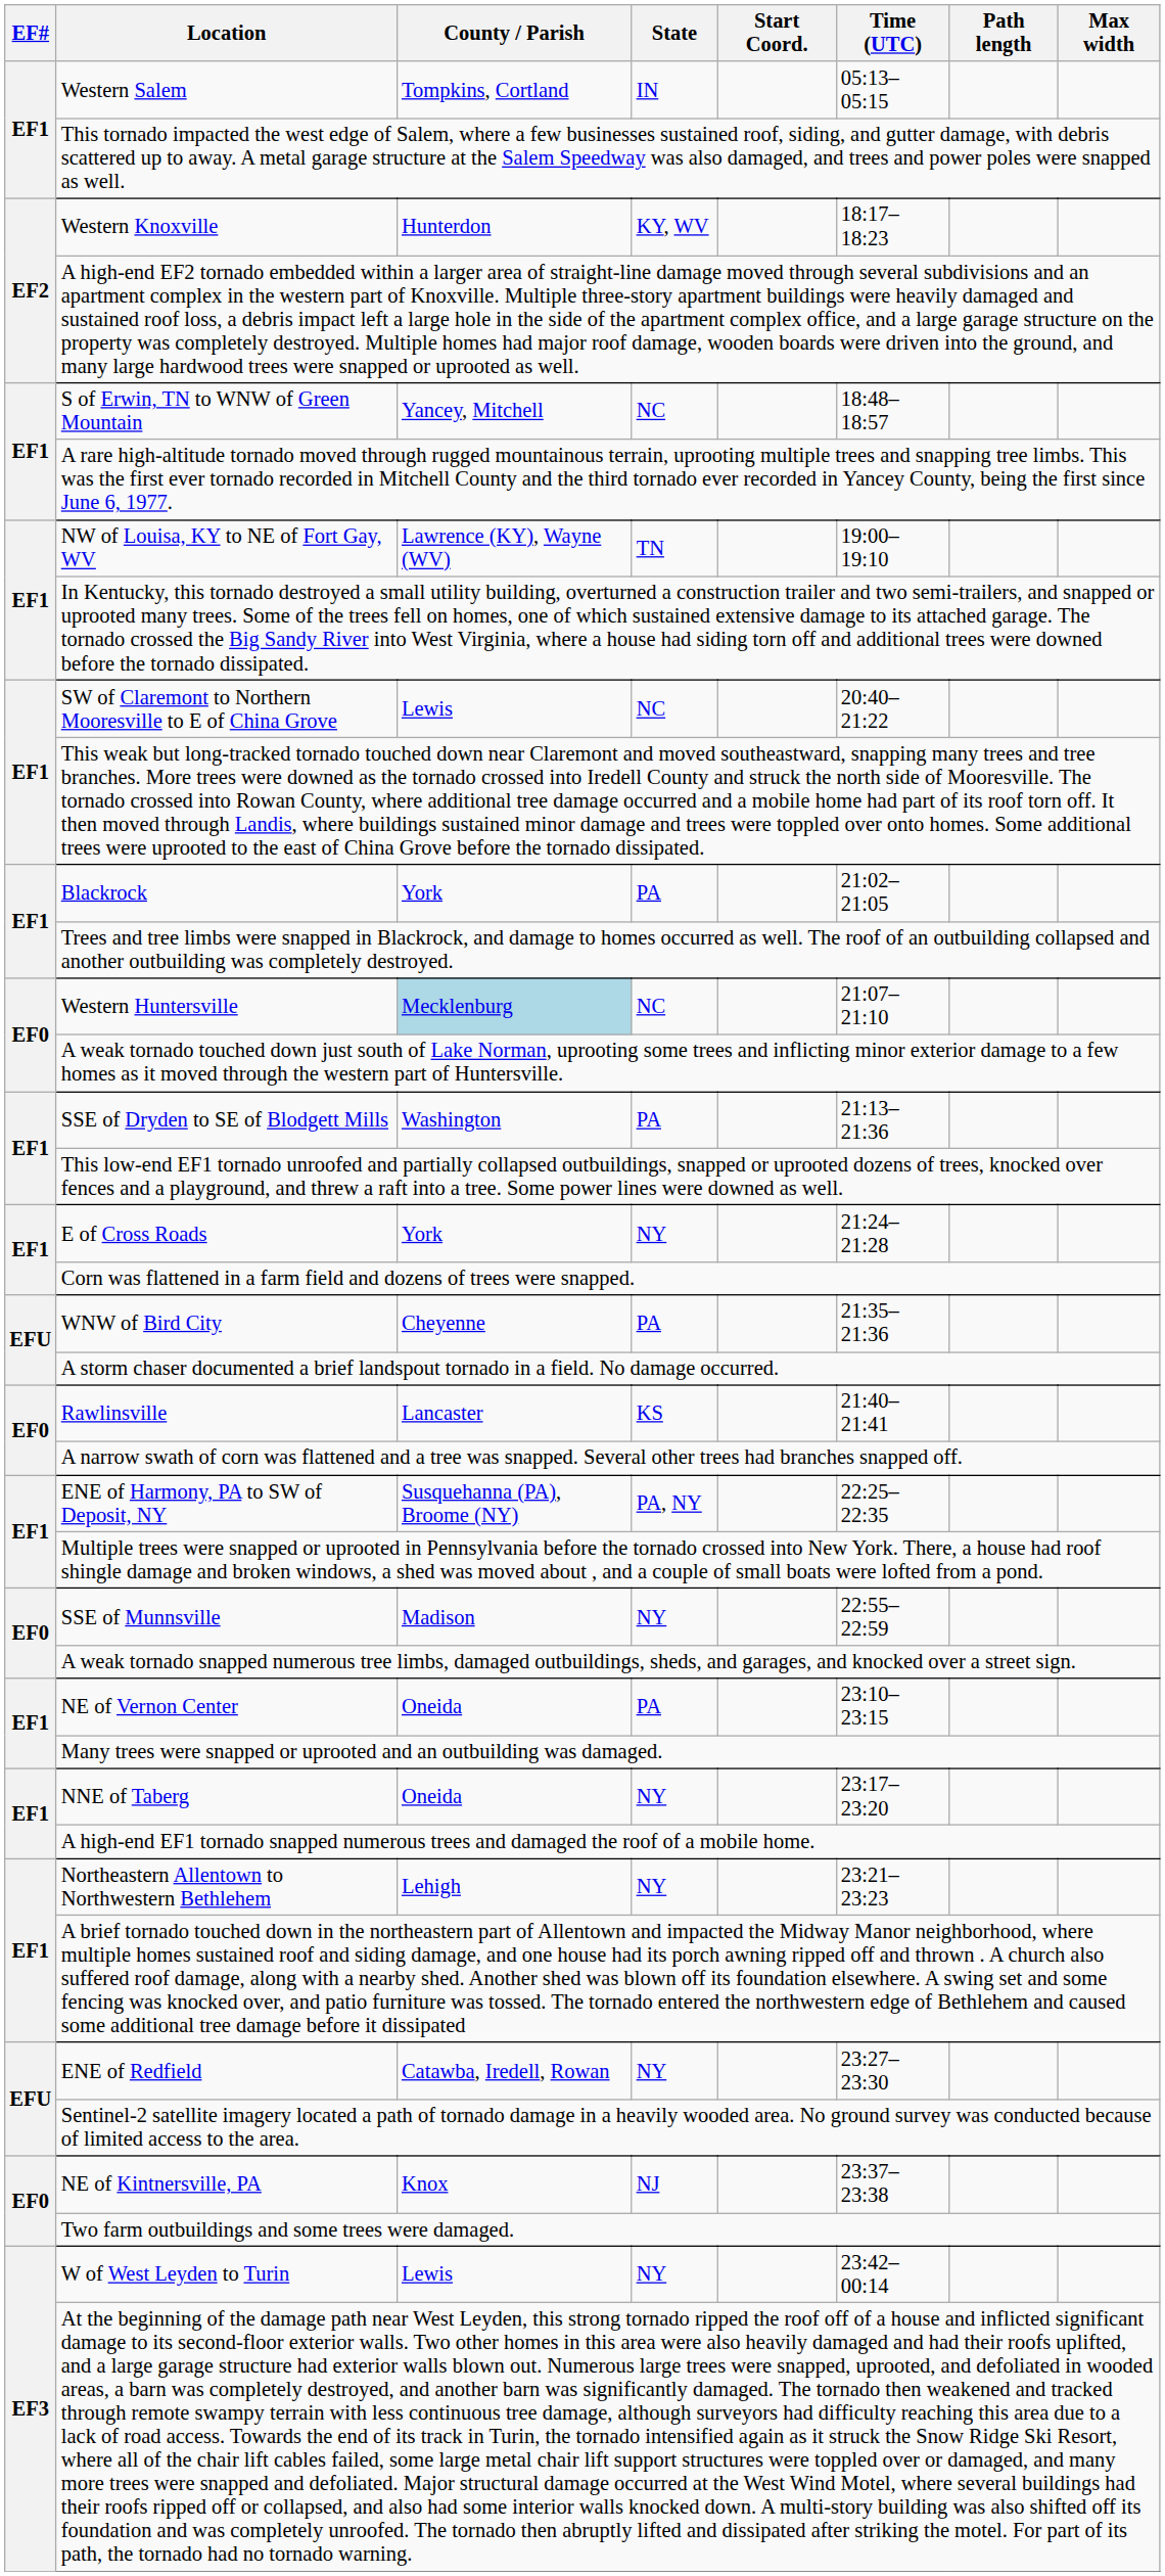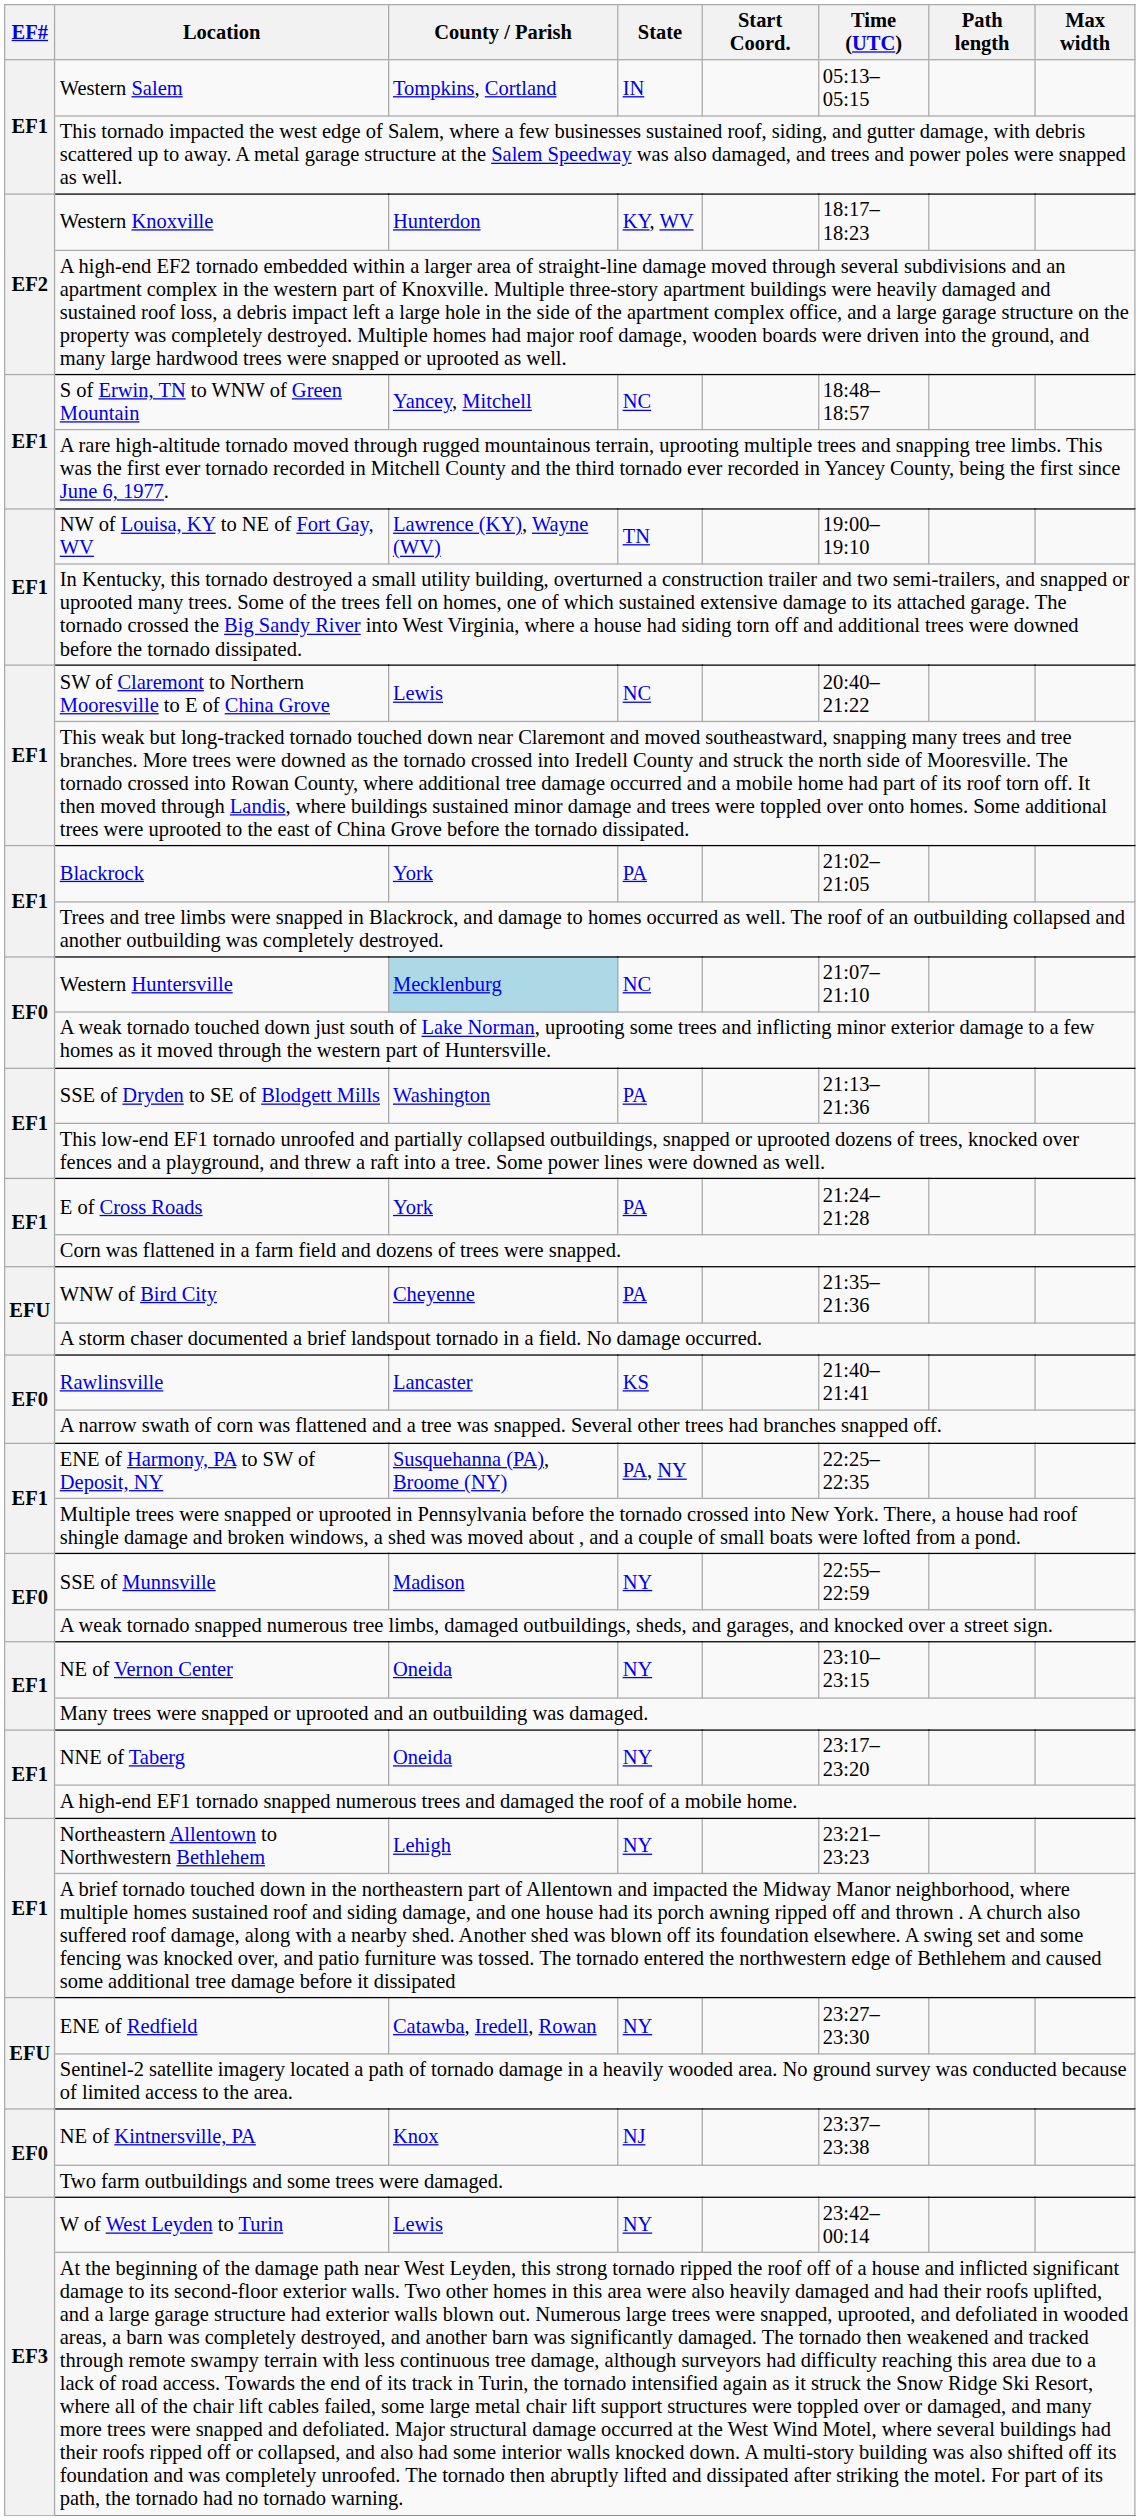E of Cross Roads | State: NY -> PA
NE of Vernon Center | State: PA -> NY
